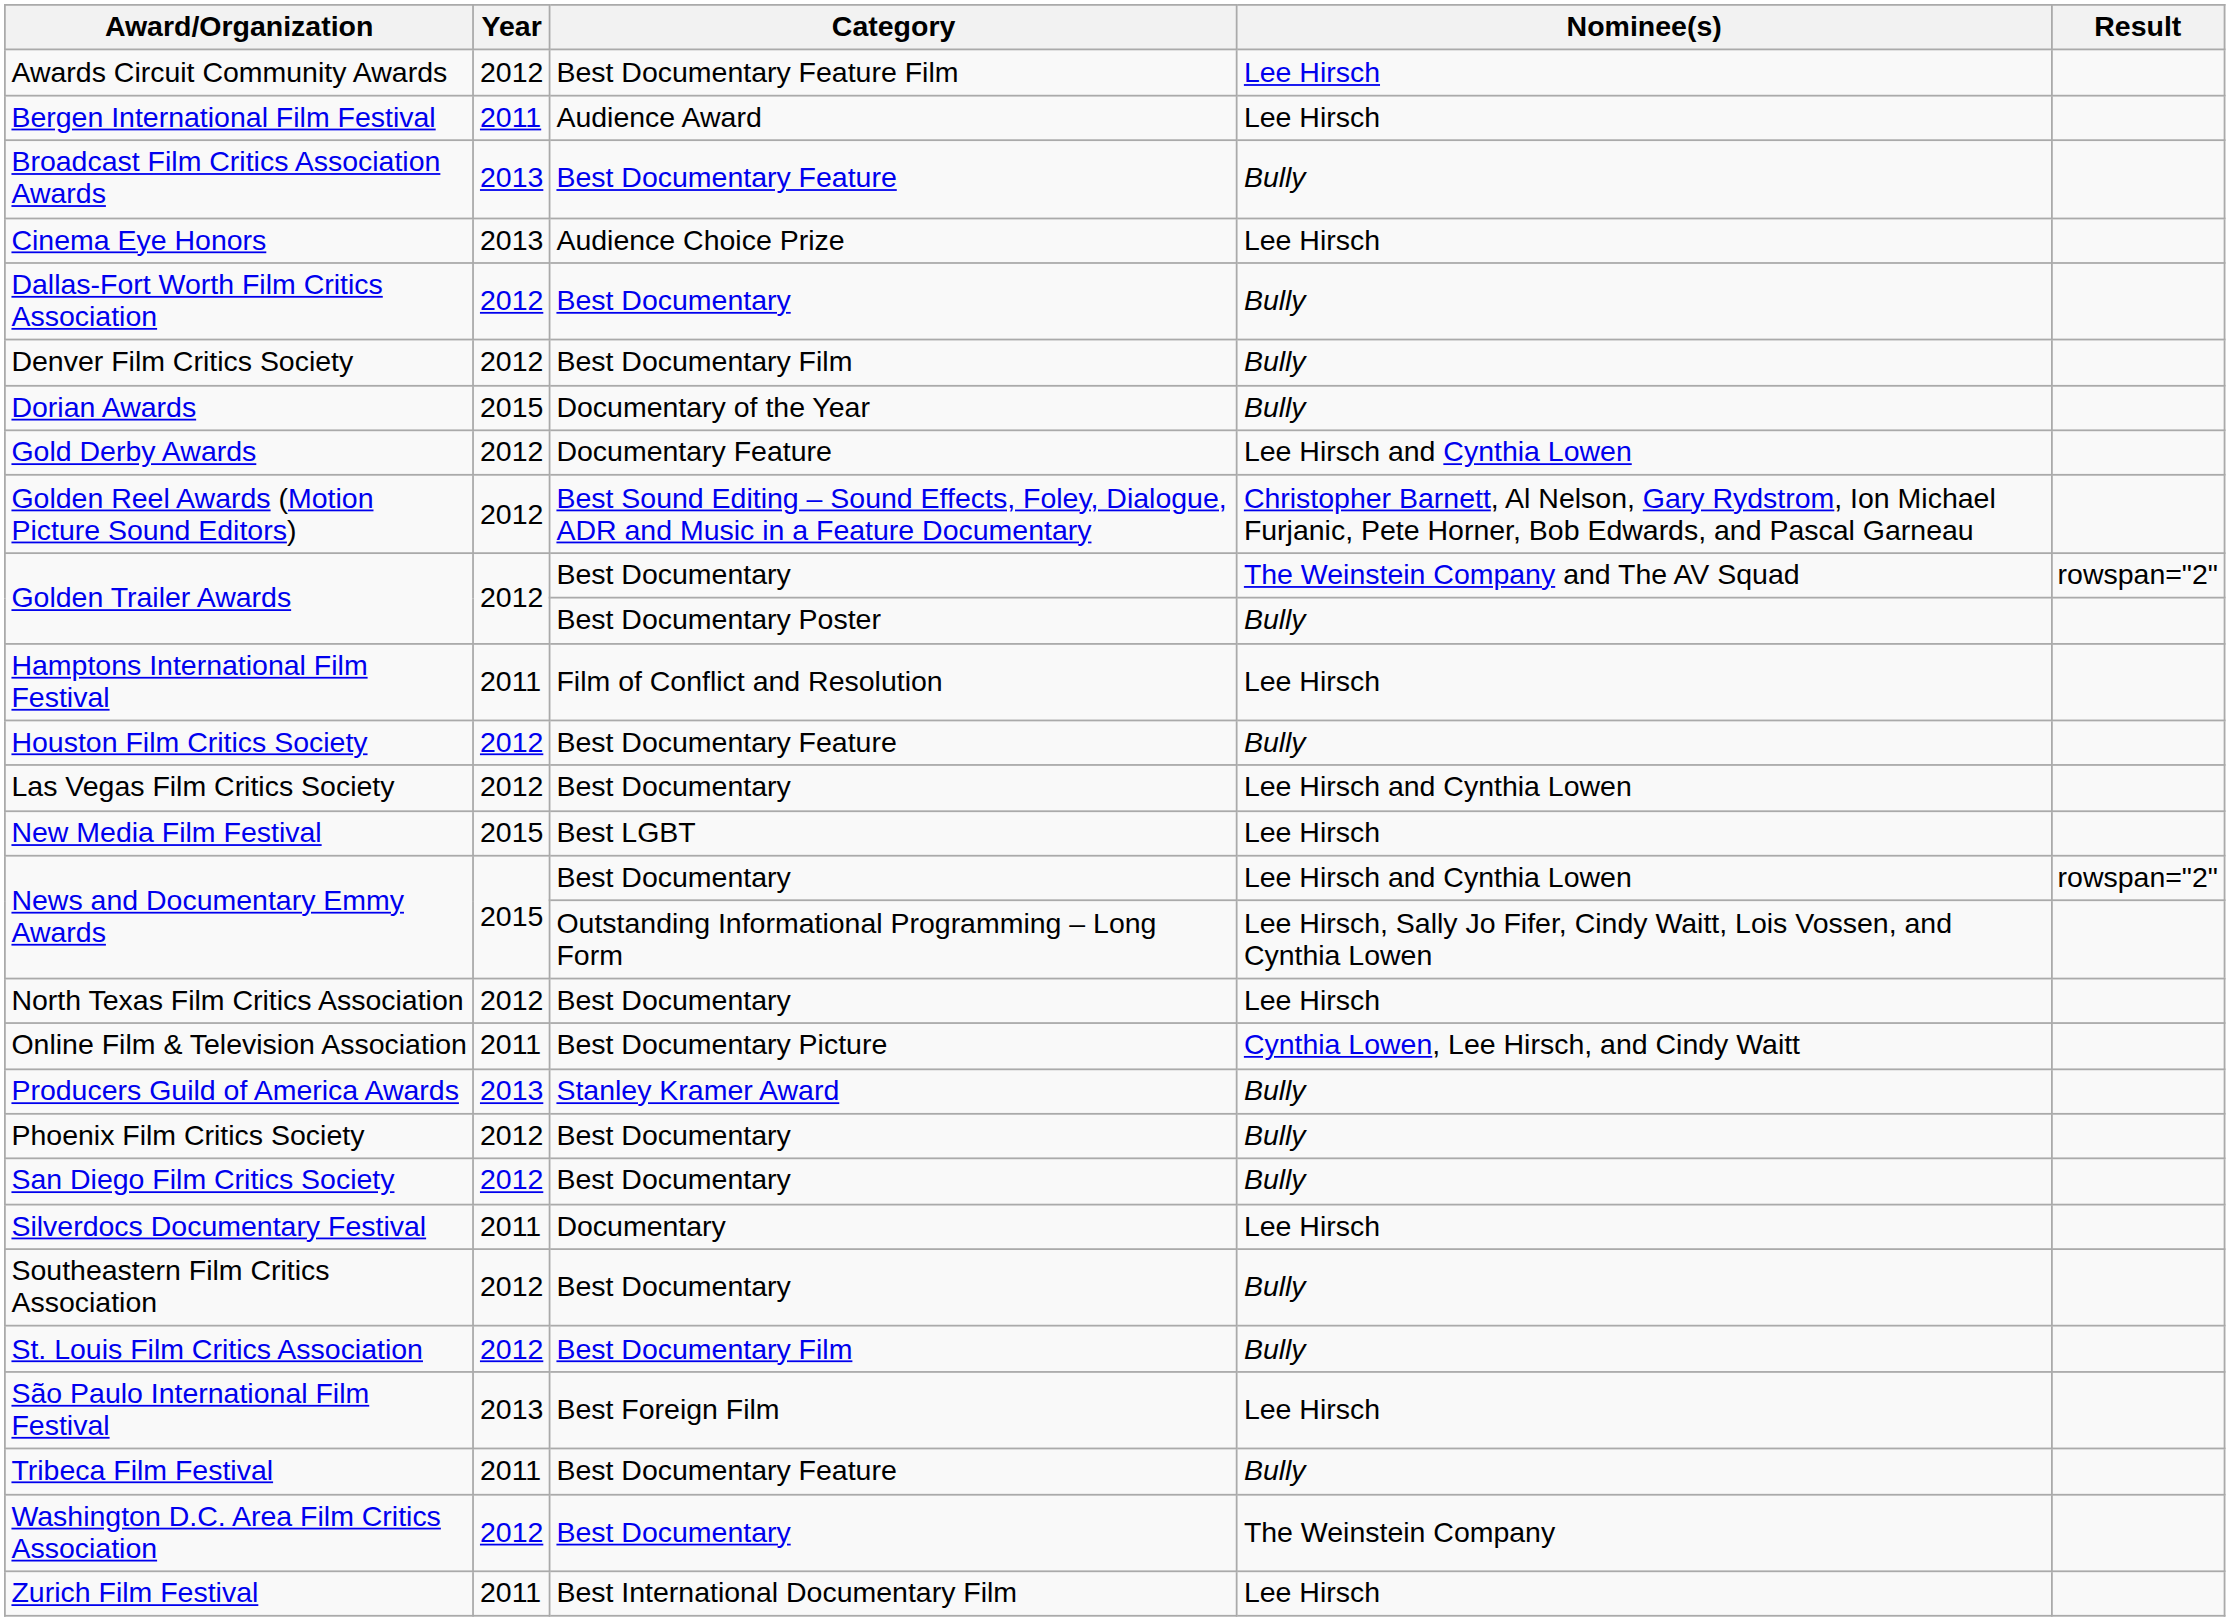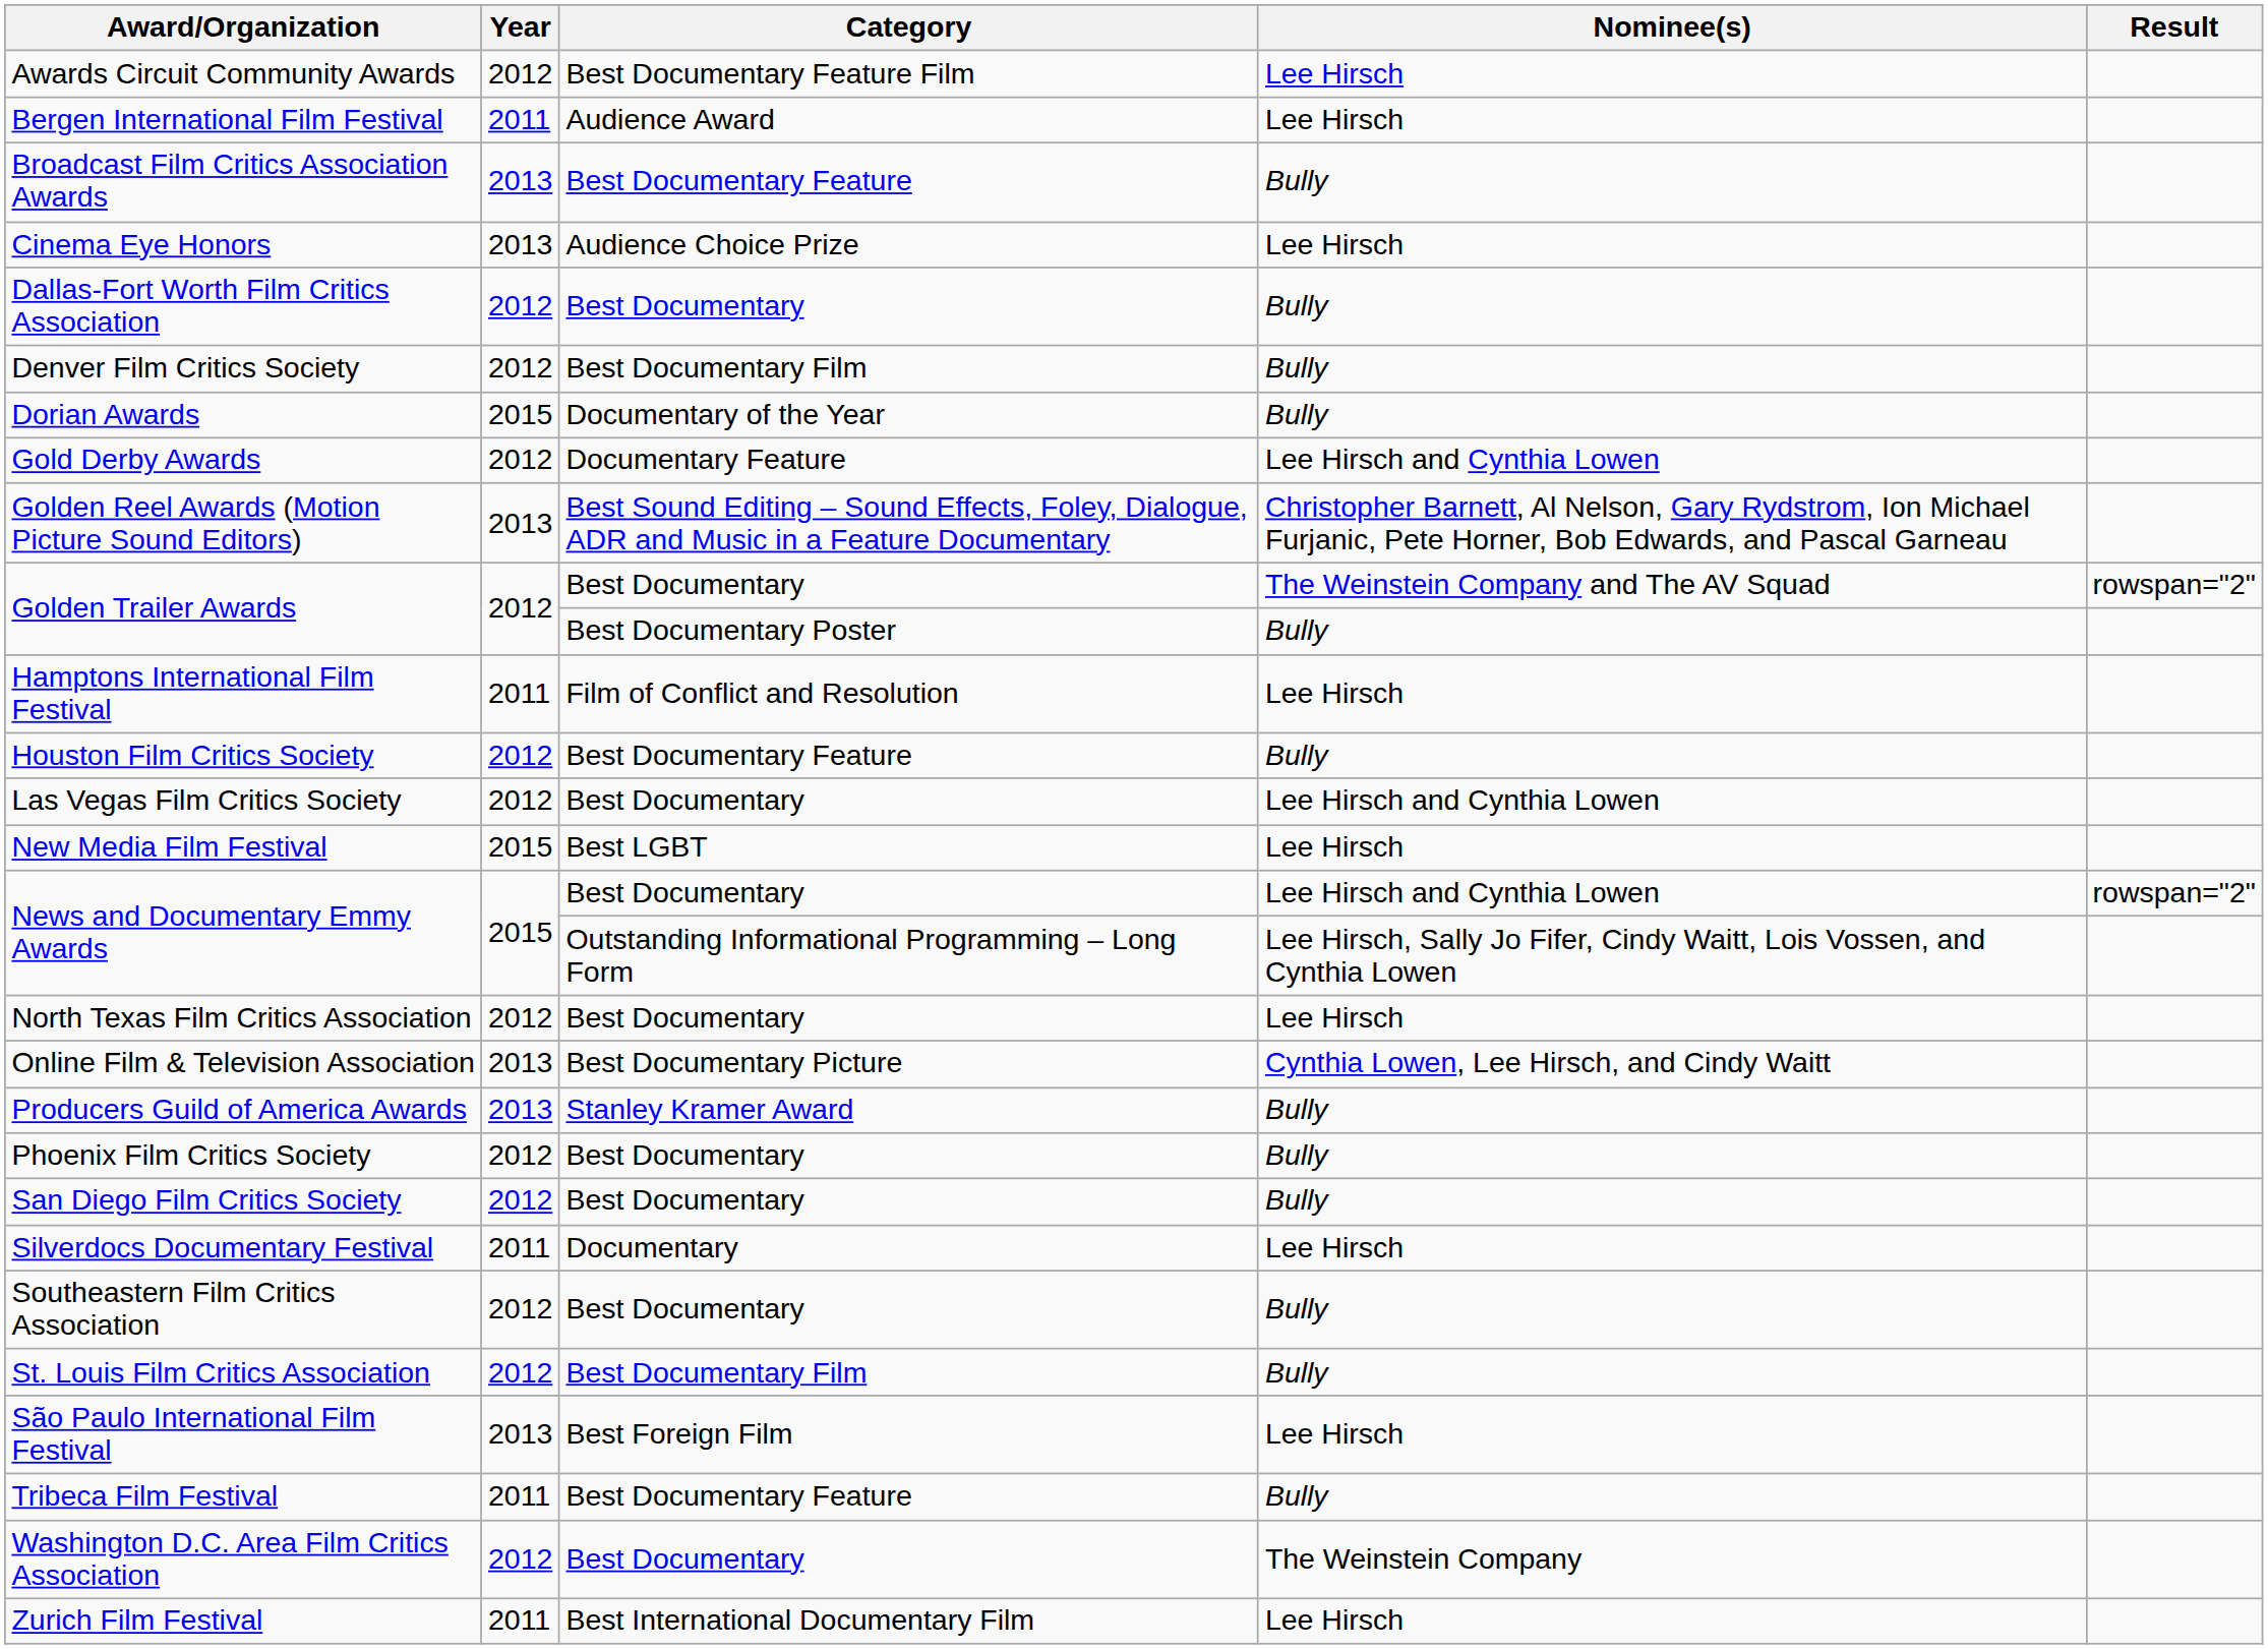Golden Reel Awards (Motion Picture Sound Editors) | Year: 2012 -> 2013
Online Film & Television Association | Year: 2011 -> 2013
